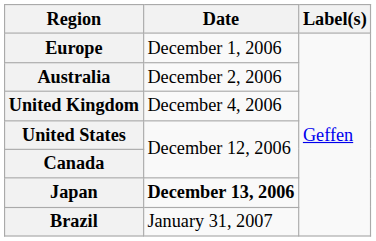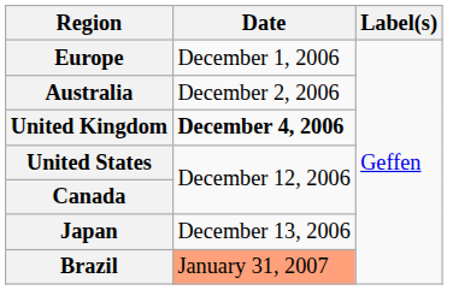United Kingdom | Date: normal -> bold
Japan | Date: bold -> normal
Brazil | Date: no background -> lightsalmon background
